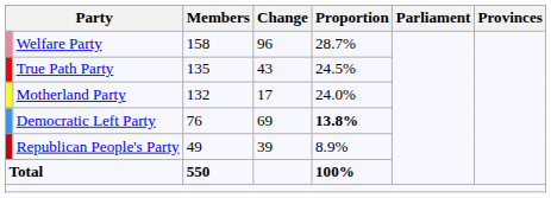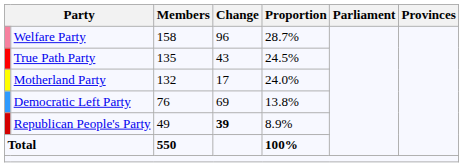Democratic Left Party | Proportion: bold -> normal
Republican People's Party | Change: normal -> bold
